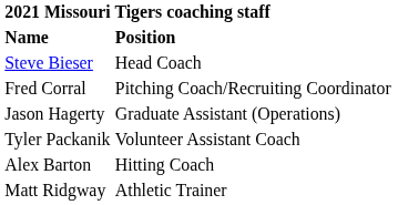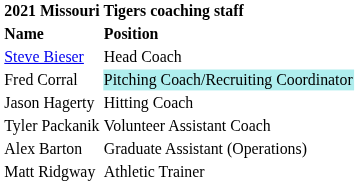Fred Corral | Position: no background -> paleturquoise background
Jason Hagerty | Position: Graduate Assistant (Operations) -> Hitting Coach
Alex Barton | Position: Hitting Coach -> Graduate Assistant (Operations)
